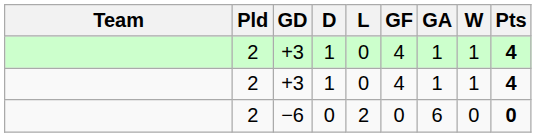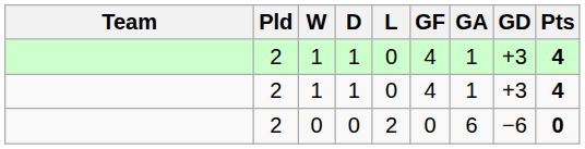columns swapped: W <-> GD
